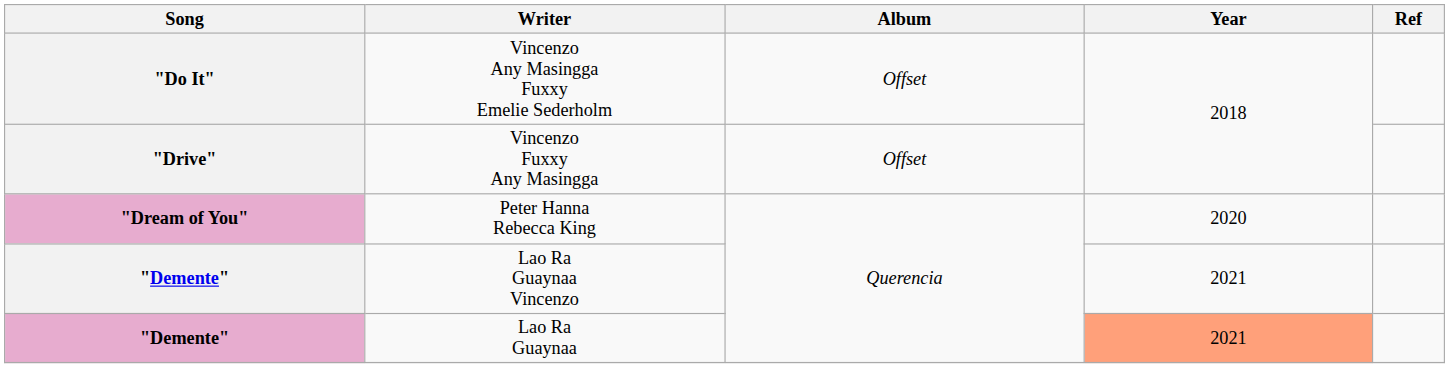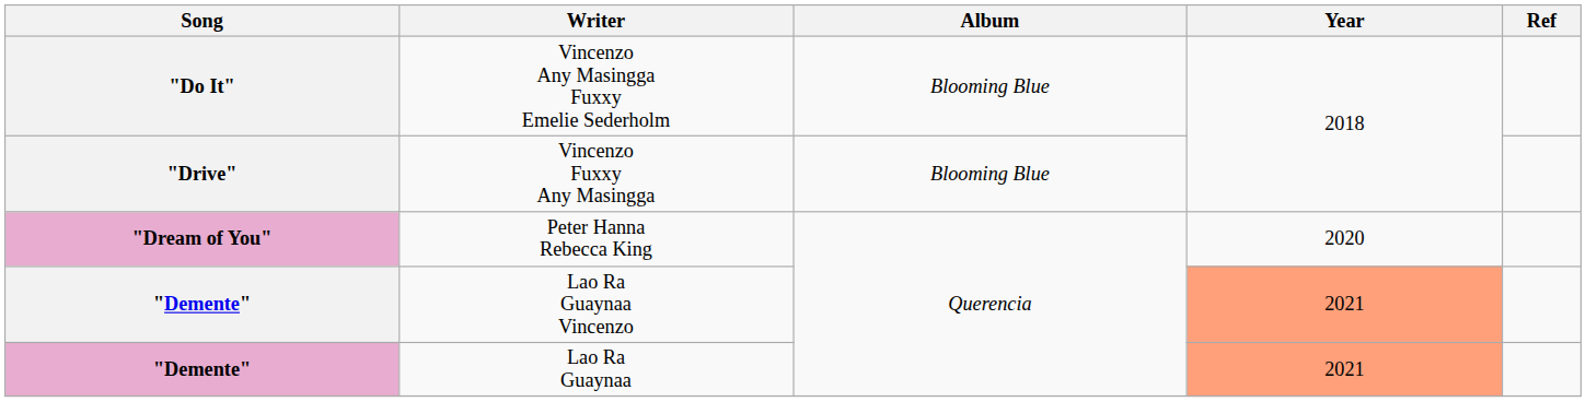Vincenzo Any Masingga Fuxxy Emelie Sederholm | Album: Offset -> Blooming Blue
Vincenzo Fuxxy Any Masingga | Album: Offset -> Blooming Blue
Lao Ra Guaynaa Vincenzo | Year: no background -> lightsalmon background
